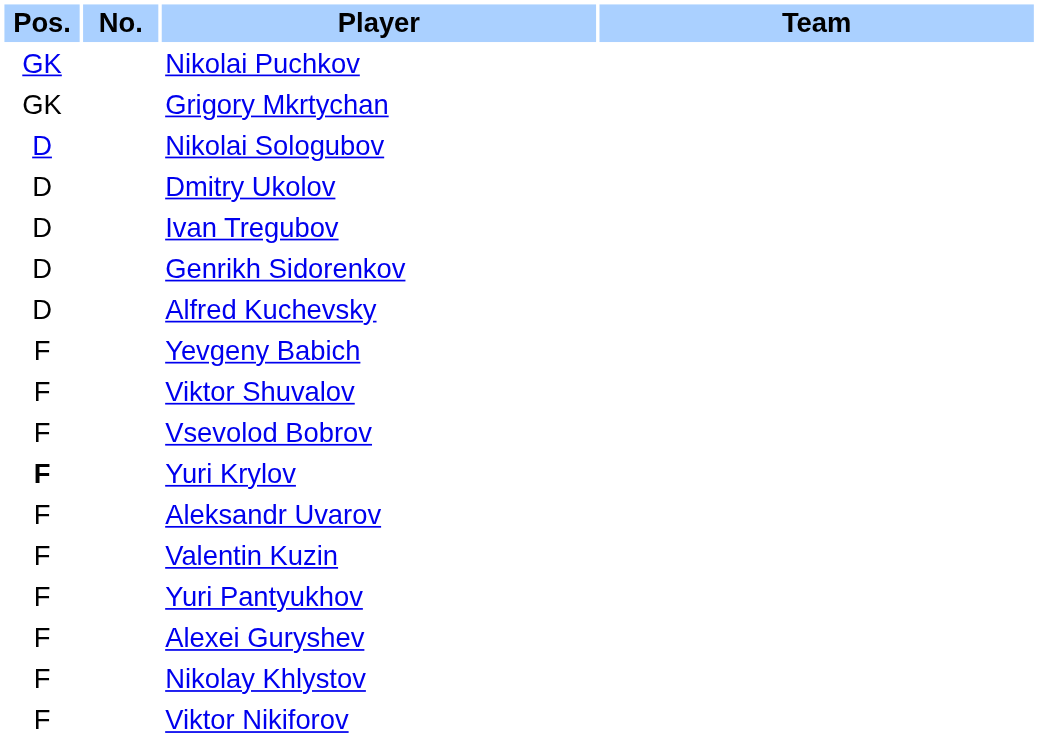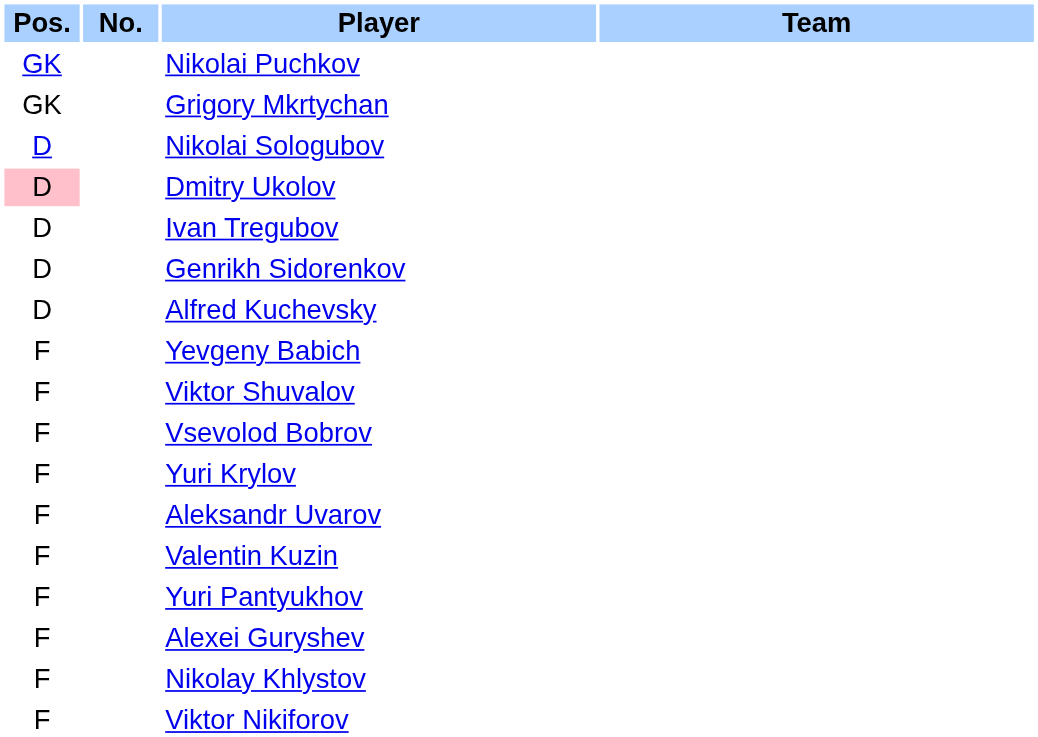Dmitry Ukolov | Pos.: no background -> pink background
Yuri Krylov | Pos.: bold -> normal
